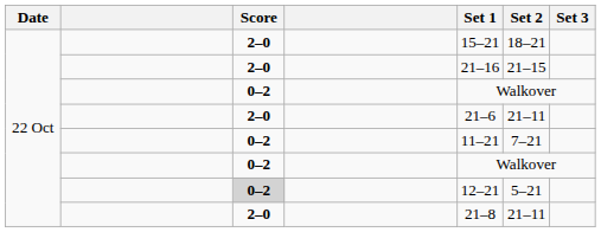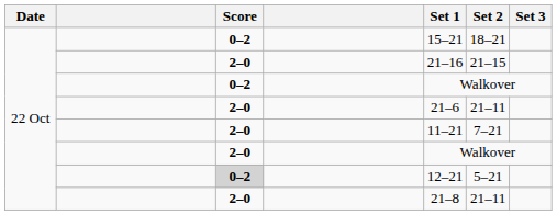row 2 | Score: 2–0 -> 0–2
row 6 | Score: 0–2 -> 2–0
row 7 | Score: 0–2 -> 2–0
